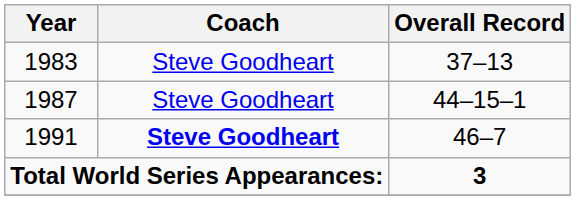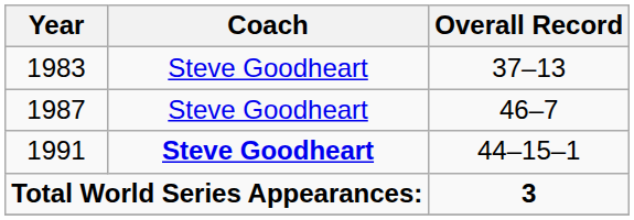1987 | Overall Record: 44–15–1 -> 46–7
1991 | Overall Record: 46–7 -> 44–15–1
